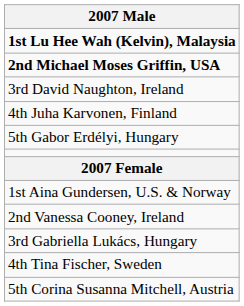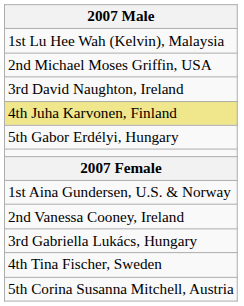row 2 | column 1: bold -> normal
row 3 | column 1: bold -> normal
row 5 | column 1: no background -> khaki background
